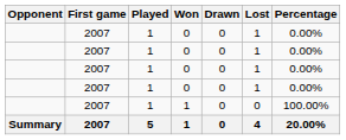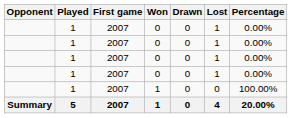columns swapped: First game <-> Played
